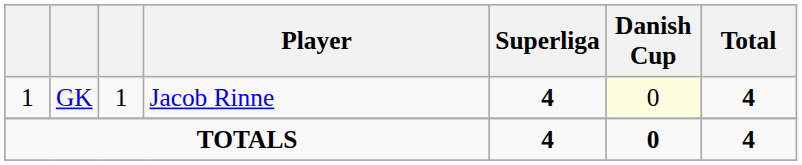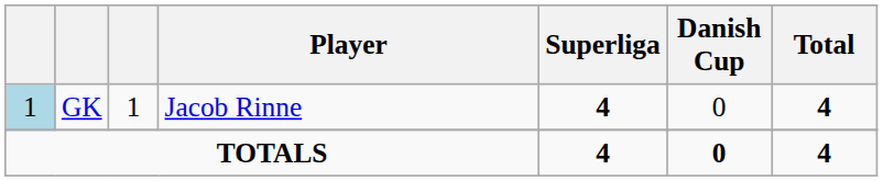row 2 | column 1: no background -> lightblue background
row 2 | Danish Cup: lightyellow background -> no background
